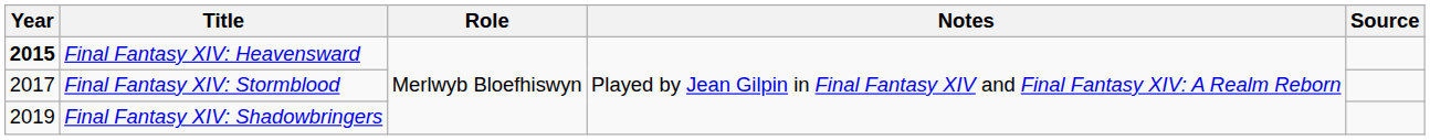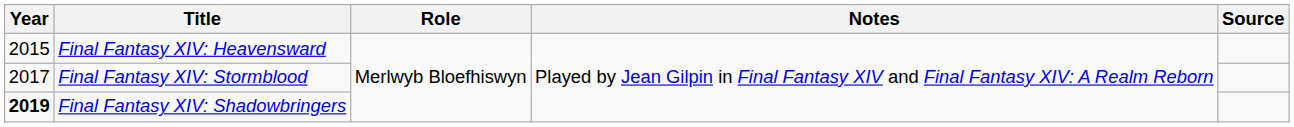Final Fantasy XIV: Heavensward | Year: bold -> normal
Final Fantasy XIV: Shadowbringers | Year: normal -> bold
